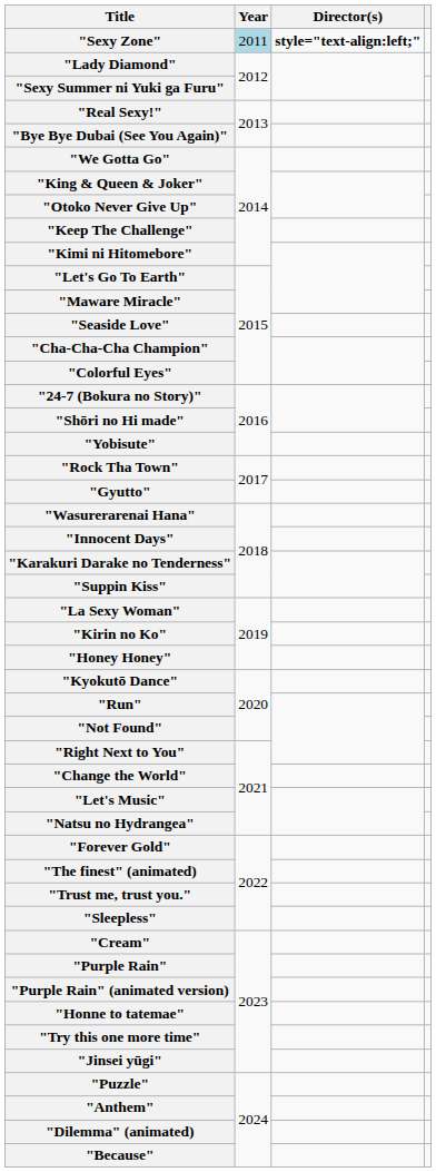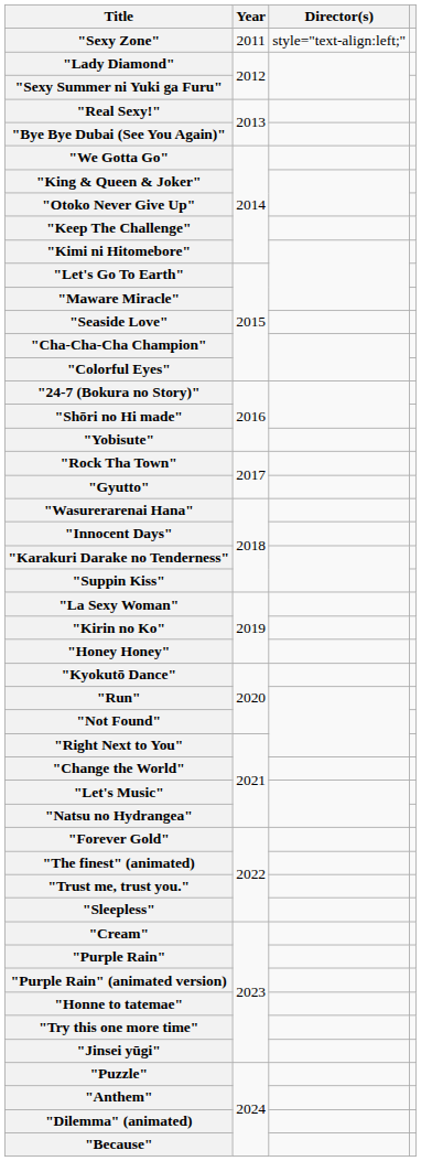"Sexy Zone" | Year: lightblue background -> no background
"Sexy Zone" | Director(s): bold -> normal
